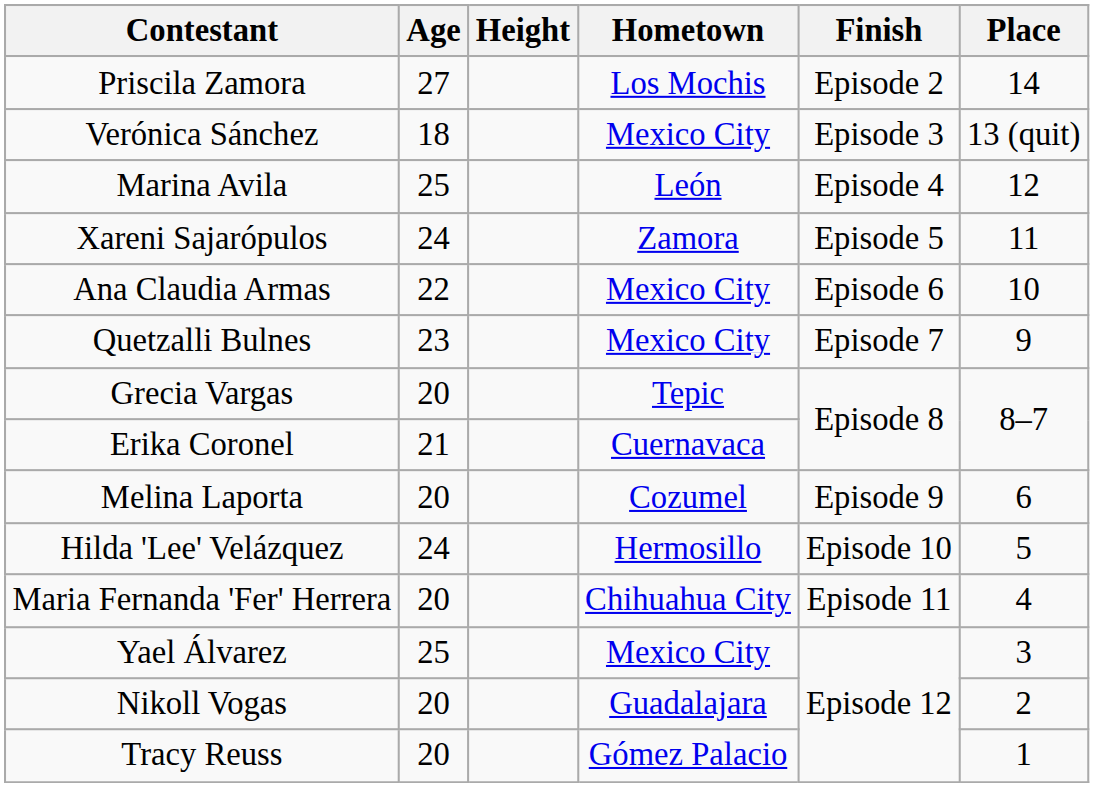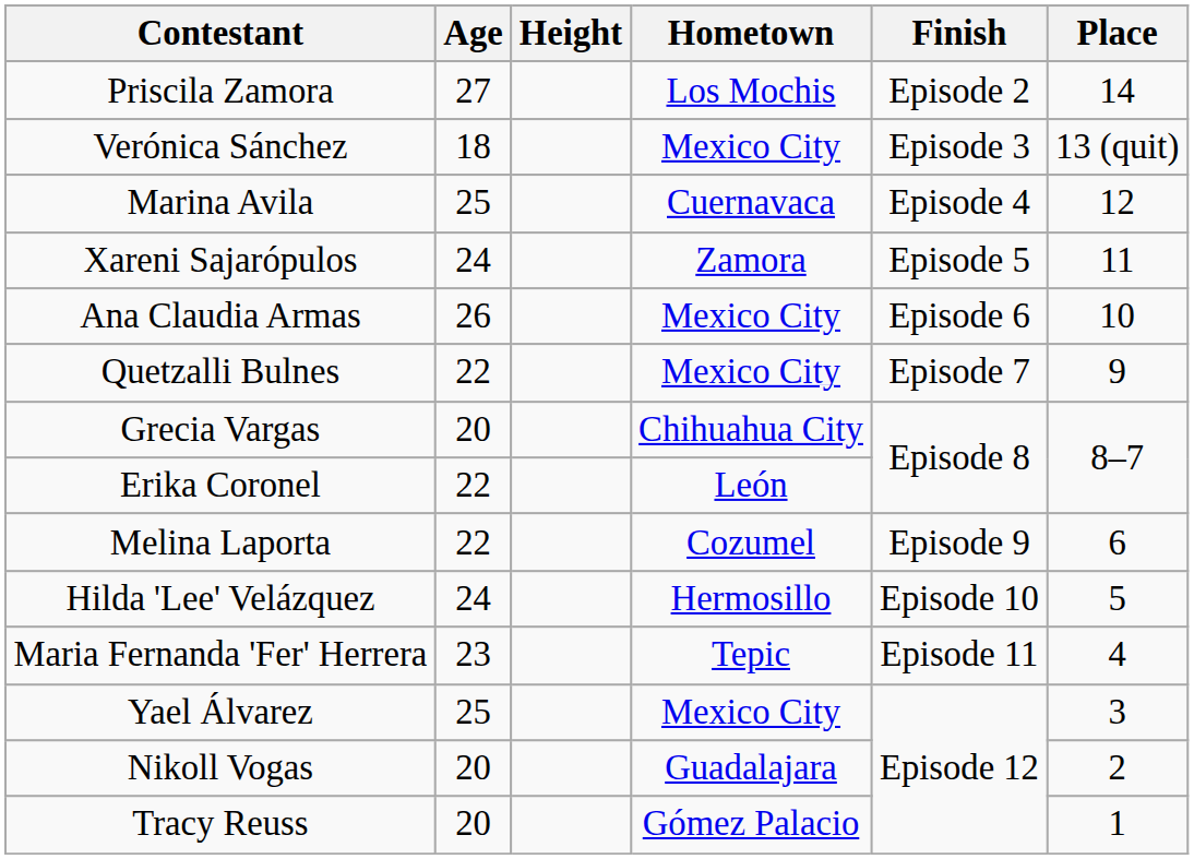Marina Avila | Hometown: León -> Cuernavaca
Ana Claudia Armas | Age: 22 -> 26
Quetzalli Bulnes | Age: 23 -> 22
Grecia Vargas | Hometown: Tepic -> Chihuahua City
Erika Coronel | Age: 21 -> 22
Erika Coronel | Hometown: Cuernavaca -> León
Melina Laporta | Age: 20 -> 22
Maria Fernanda 'Fer' Herrera | Age: 20 -> 23
Maria Fernanda 'Fer' Herrera | Hometown: Chihuahua City -> Tepic
